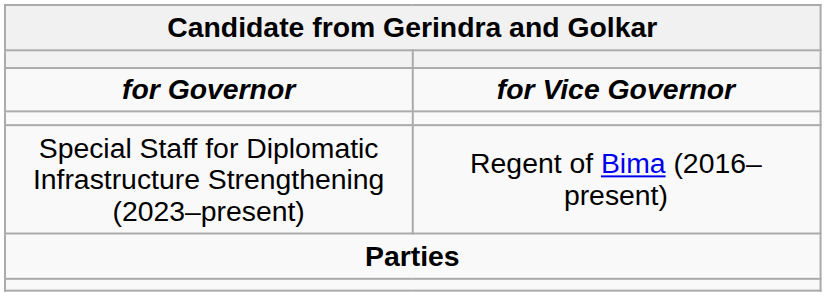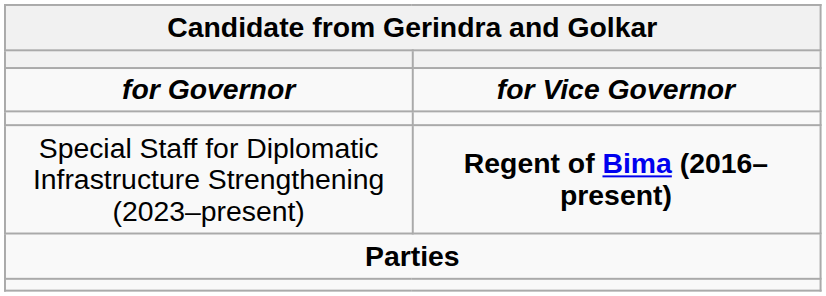row 5 | column 2: normal -> bold
